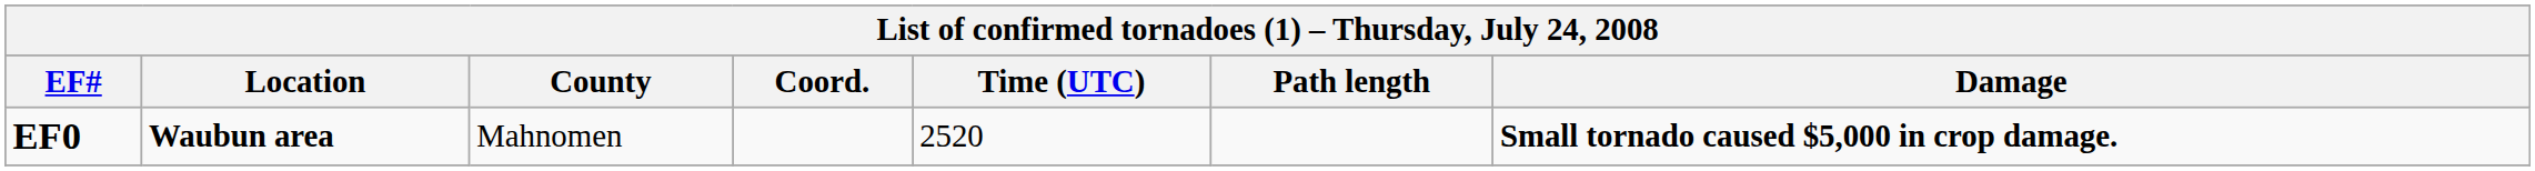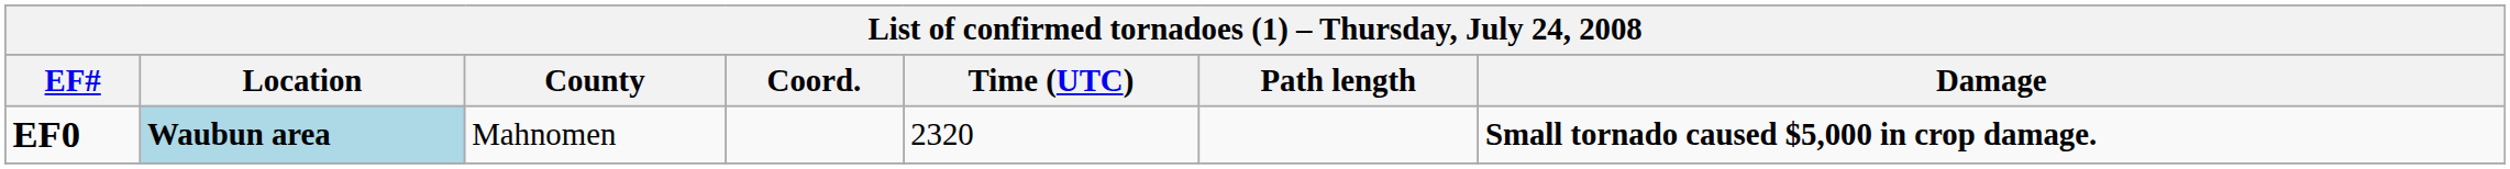EF0 | Location: no background -> lightblue background
EF0 | Time (UTC): 2520 -> 2320
